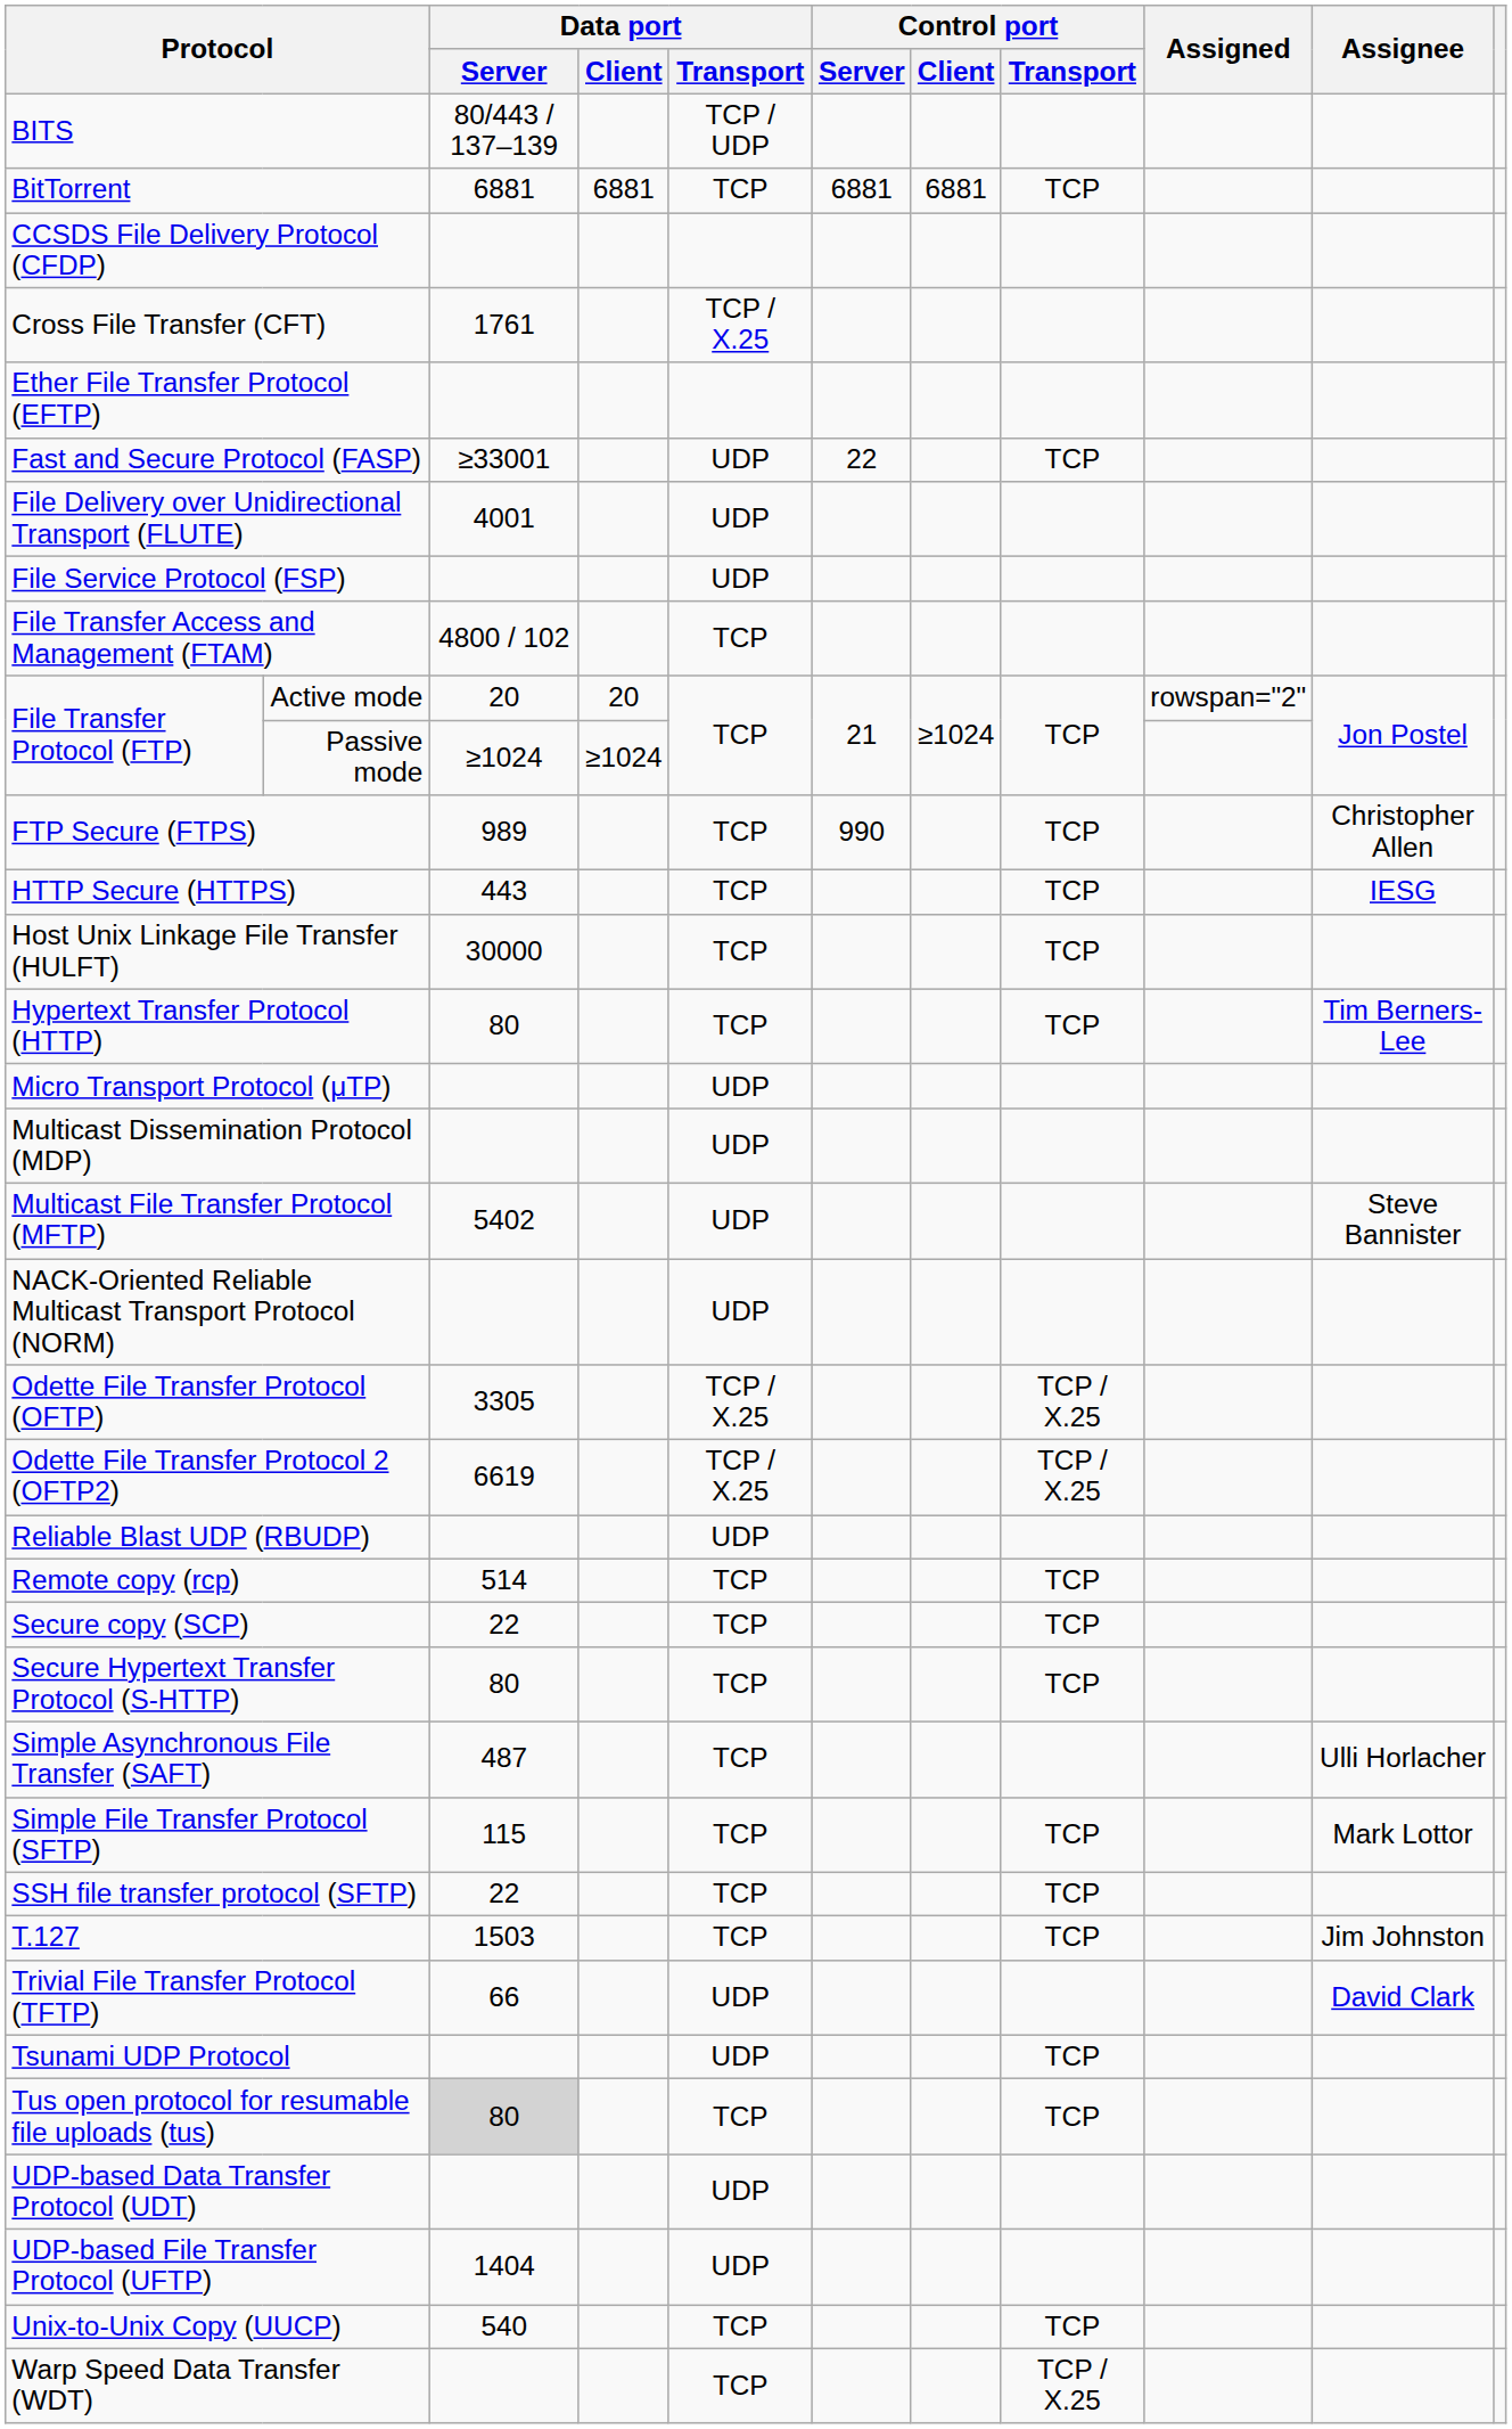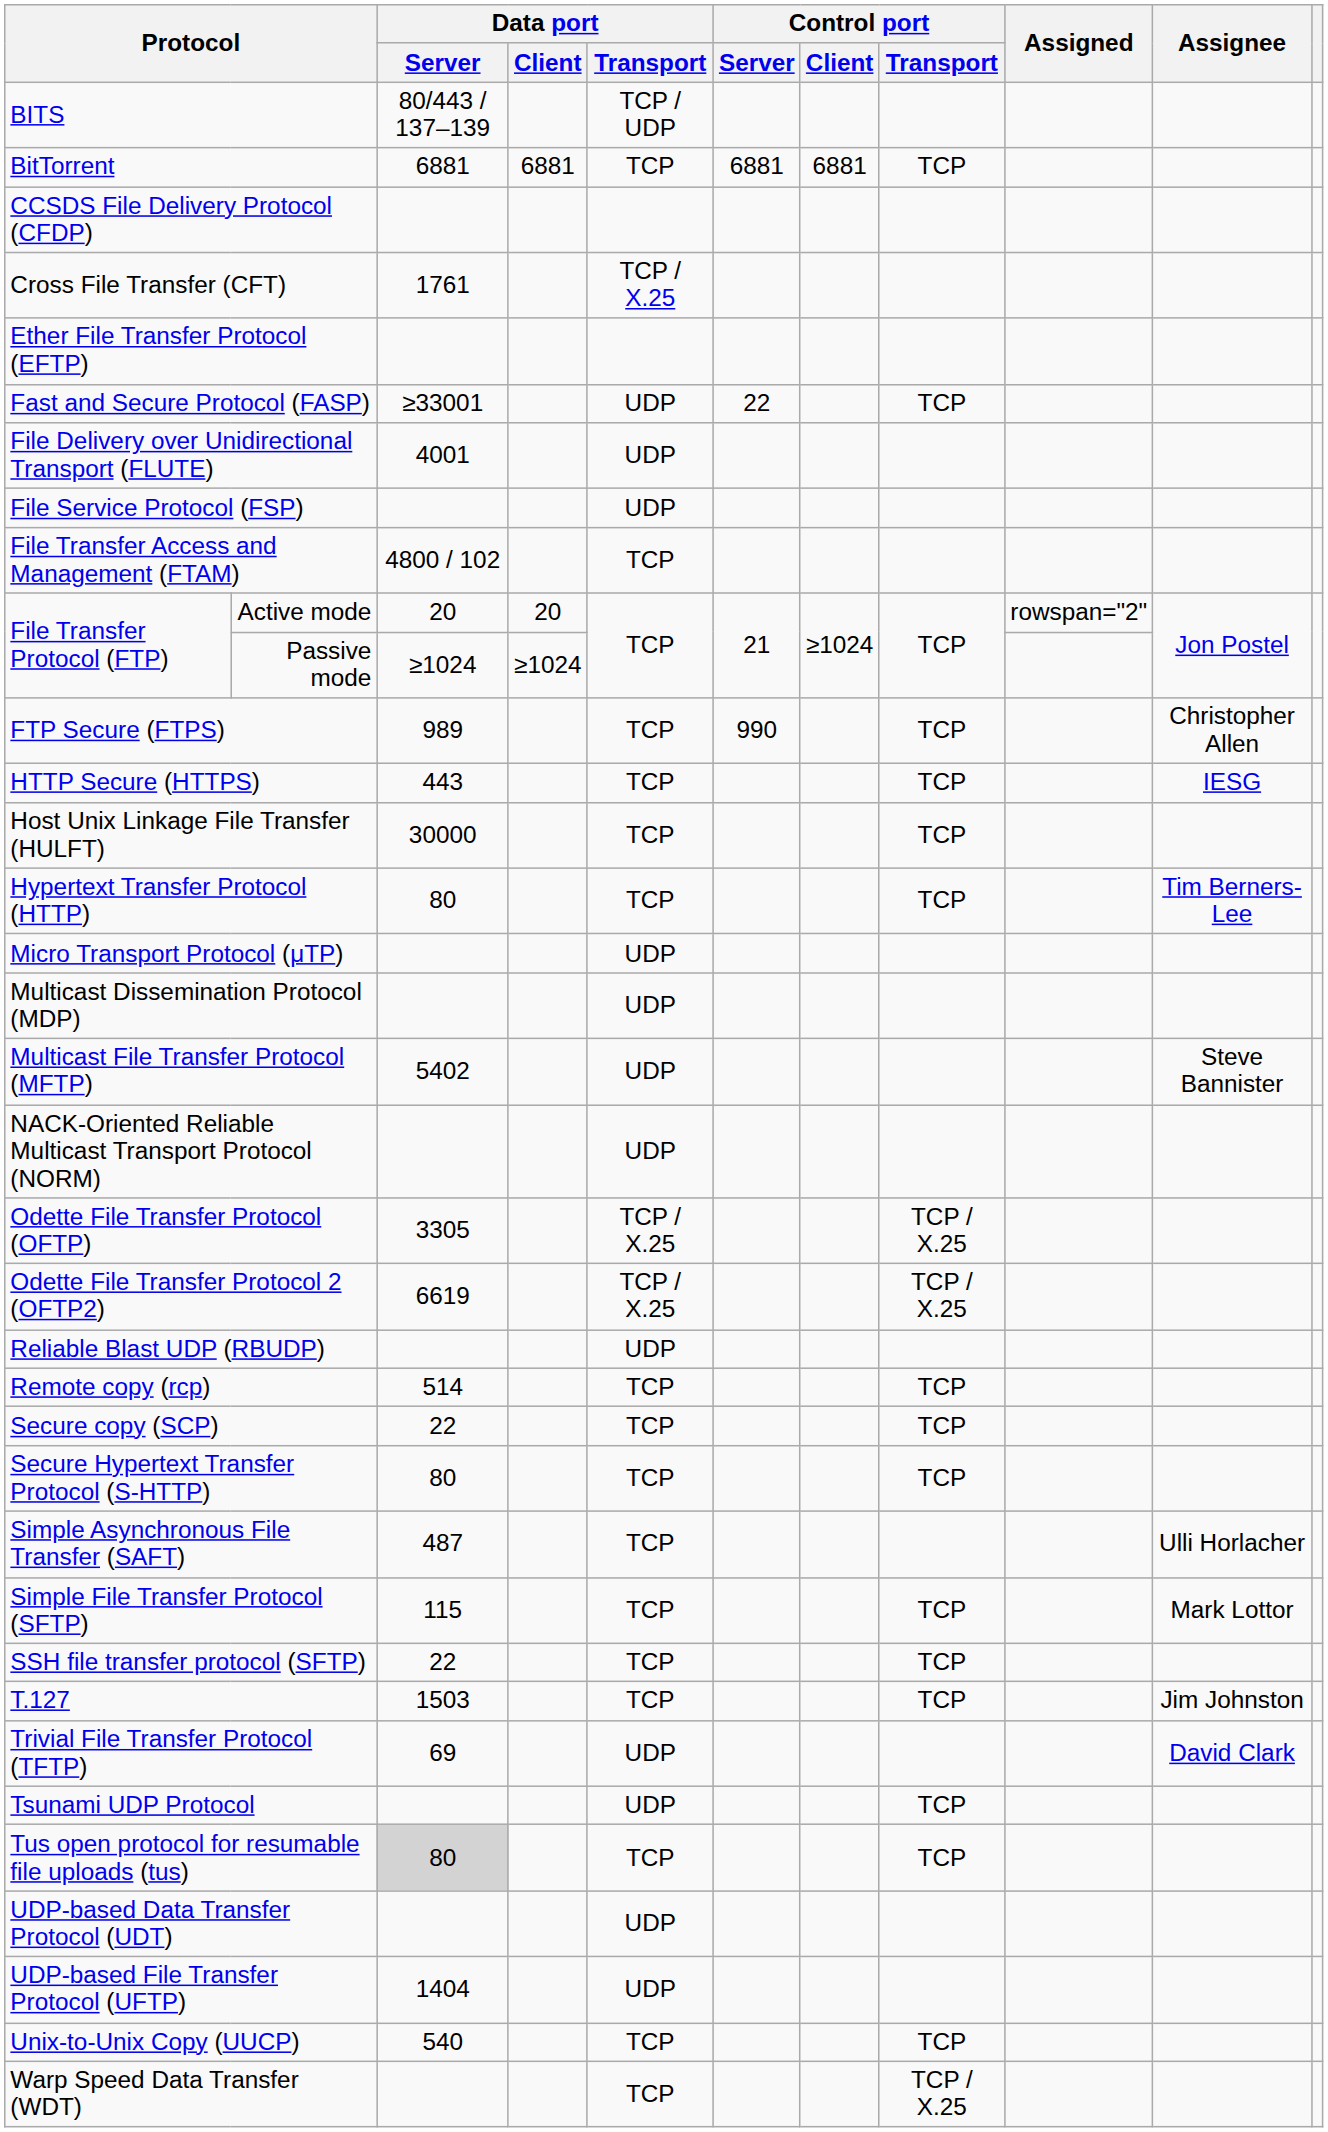Trivial File Transfer Protocol (TFTP) | Data port / Server: 66 -> 69
